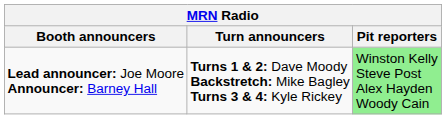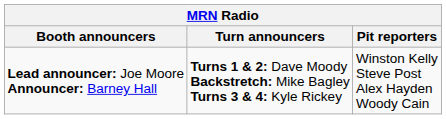Lead announcer: Joe Moore Announcer: Barney Hall | Pit reporters: lightgreen background -> no background
